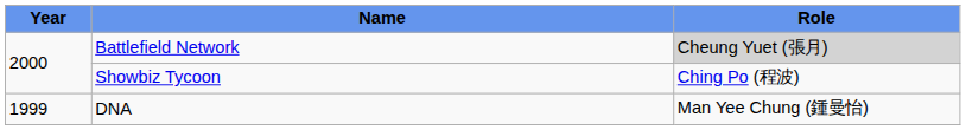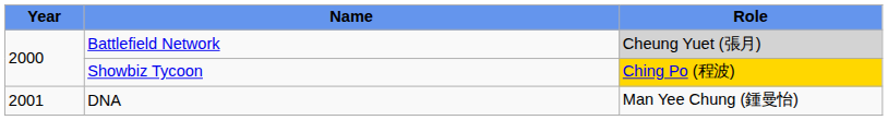Showbiz Tycoon | Role: no background -> gold background
DNA | Year: 1999 -> 2001
